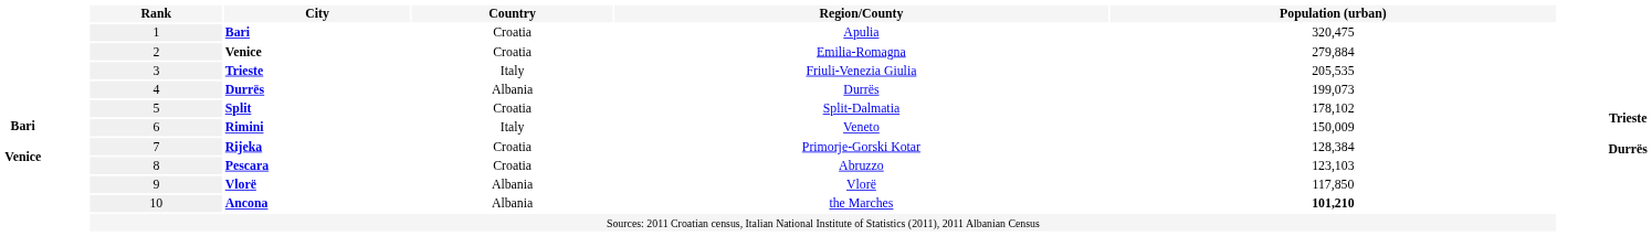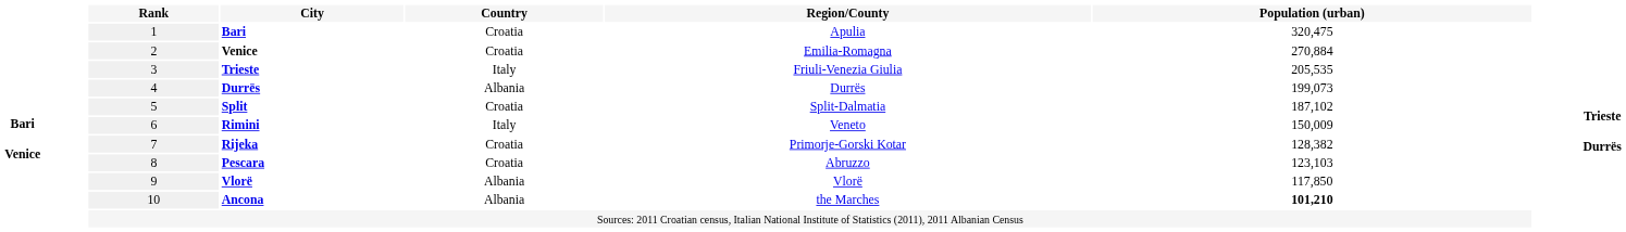Venice | Population (urban): 279,884 -> 270,884
Split | Population (urban): 178,102 -> 187,102
Rijeka | Population (urban): 128,384 -> 128,382
